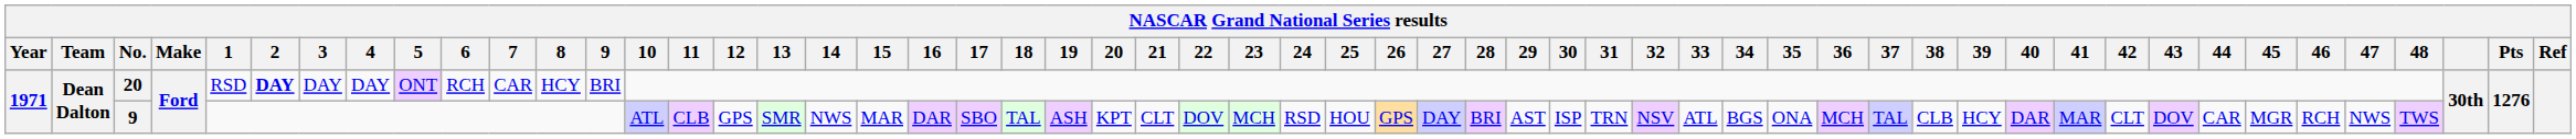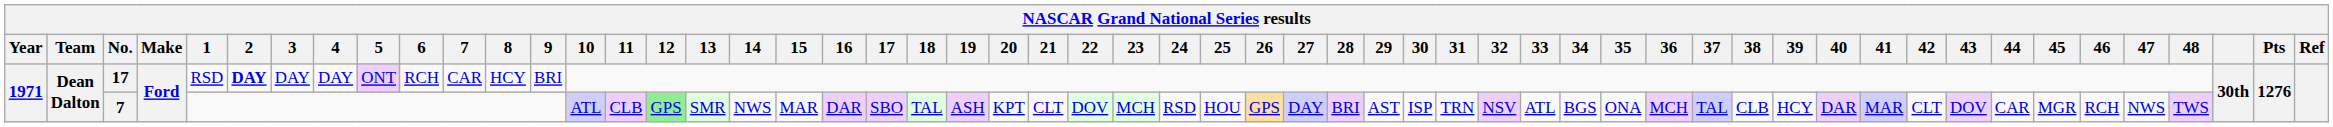row 3 | No.: 20 -> 17
row 4 | No.: 9 -> 7
row 4 | 12: no background -> lightgreen background
